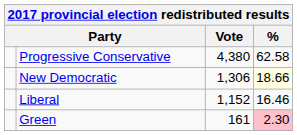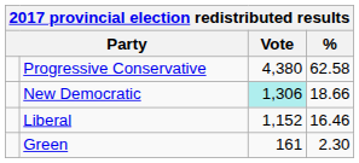New Democratic | Vote: no background -> paleturquoise background
New Democratic | %: lightyellow background -> no background
Green | %: pink background -> no background
